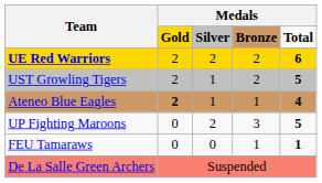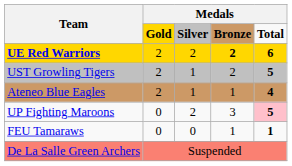UE Red Warriors | column 4: normal -> bold
Ateneo Blue Eagles | column 2: bold -> normal
UP Fighting Maroons | column 5: no background -> pink background
